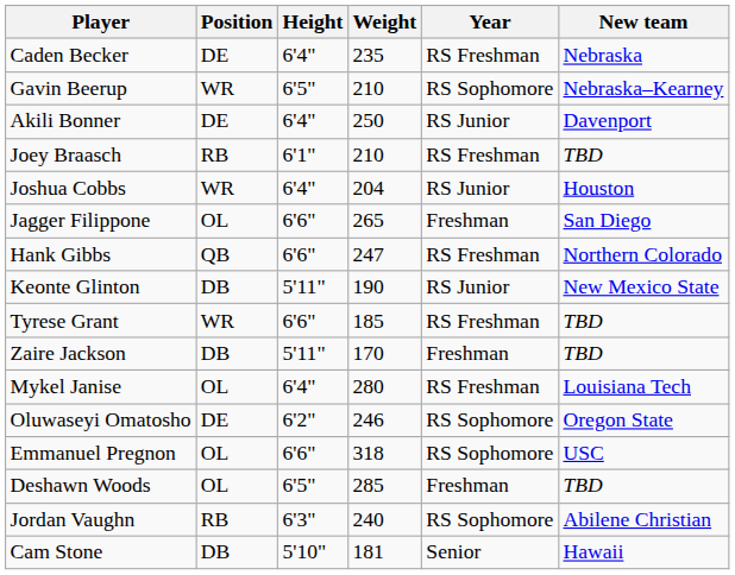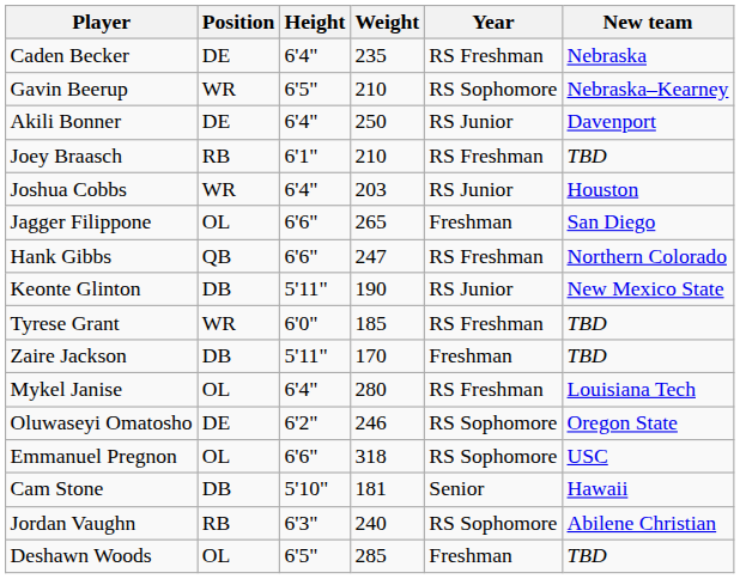Joshua Cobbs | Weight: 204 -> 203
Tyrese Grant | Height: 6'6" -> 6'0"
rows swapped: Cam Stone <-> Deshawn Woods
